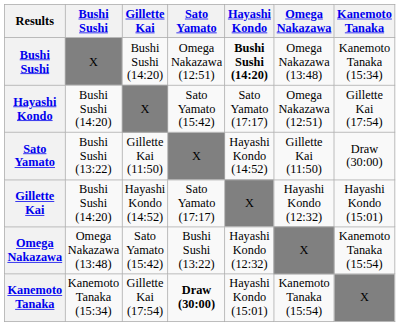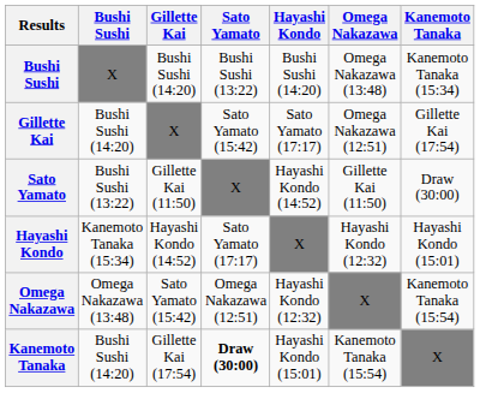row 2 | Sato Yamato: Omega Nakazawa (12:51) -> Bushi Sushi (13:22)
row 2 | Hayashi Kondo: bold -> normal
row 3 | Results: Hayashi Kondo -> Gillette Kai
row 5 | Results: Gillette Kai -> Hayashi Kondo
row 5 | Bushi Sushi: Bushi Sushi (14:20) -> Kanemoto Tanaka (15:34)
row 6 | Sato Yamato: Bushi Sushi (13:22) -> Omega Nakazawa (12:51)
row 7 | Bushi Sushi: Kanemoto Tanaka (15:34) -> Bushi Sushi (14:20)
